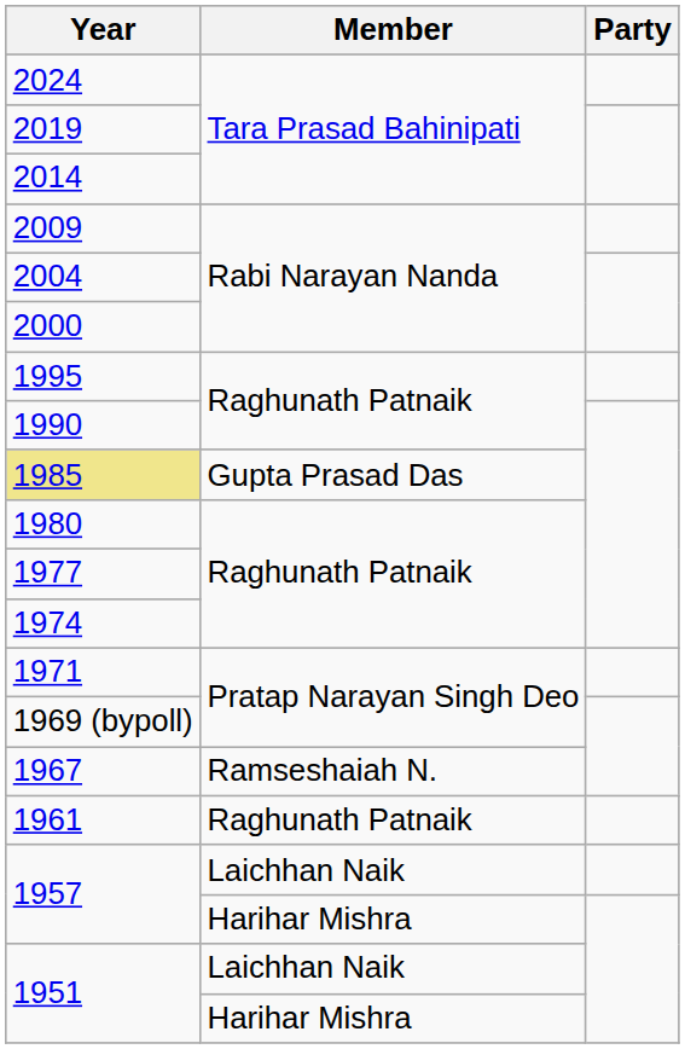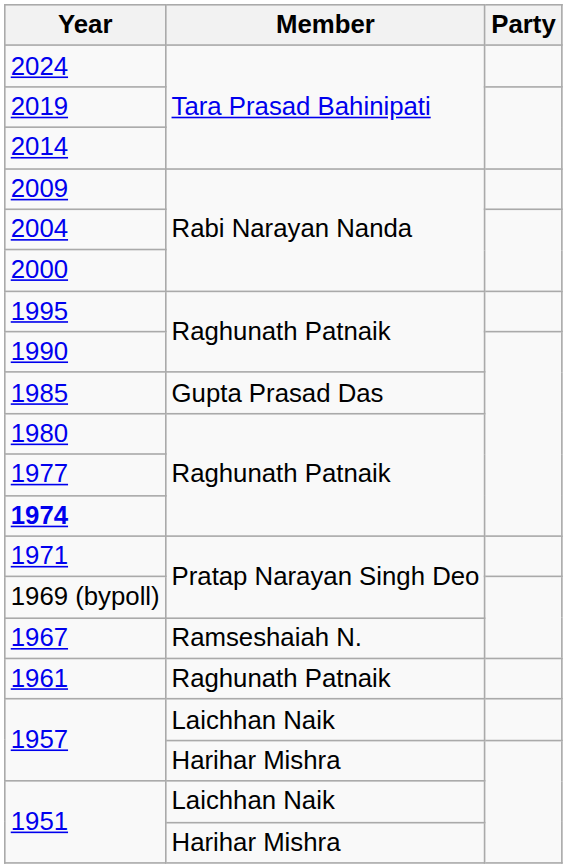1985 | Year: khaki background -> no background
1974 | Year: normal -> bold
